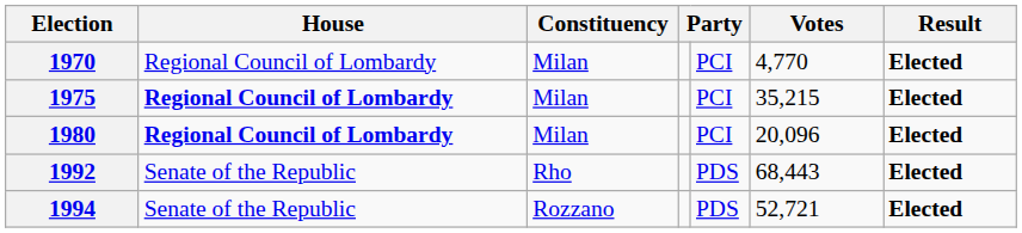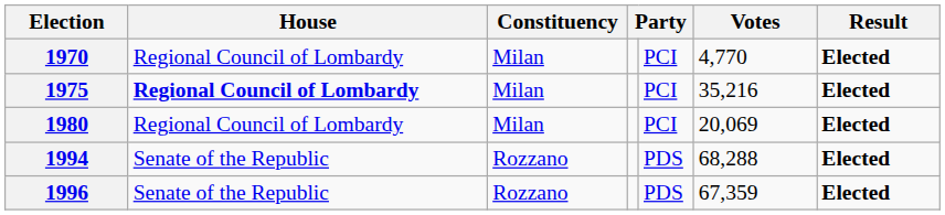1975 | Votes: 35,215 -> 35,216
1980 | House: bold -> normal
1980 | Votes: 20,096 -> 20,069
- row: 1992 | Senate of the Republic | Rho | PDS | 68,443 | Elected
1994 | Votes: 52,721 -> 68,288
+ row: 1996 | Senate of the Republic | Rozzano | PDS | 67,359 | Elected
